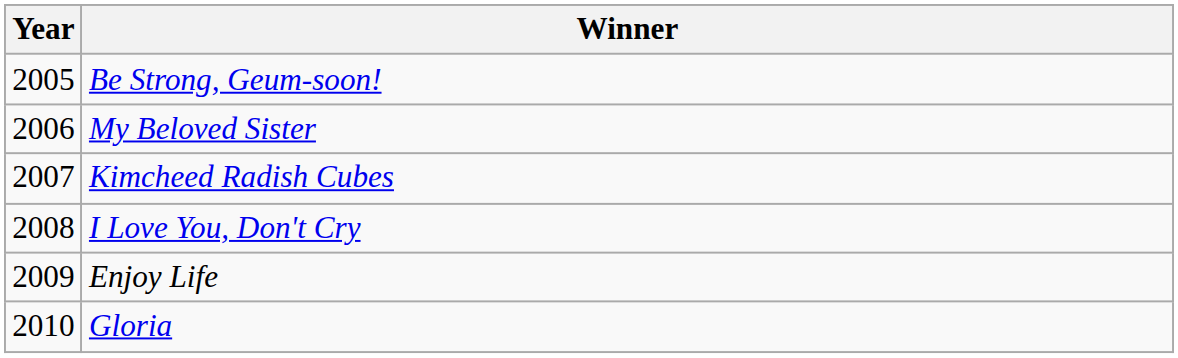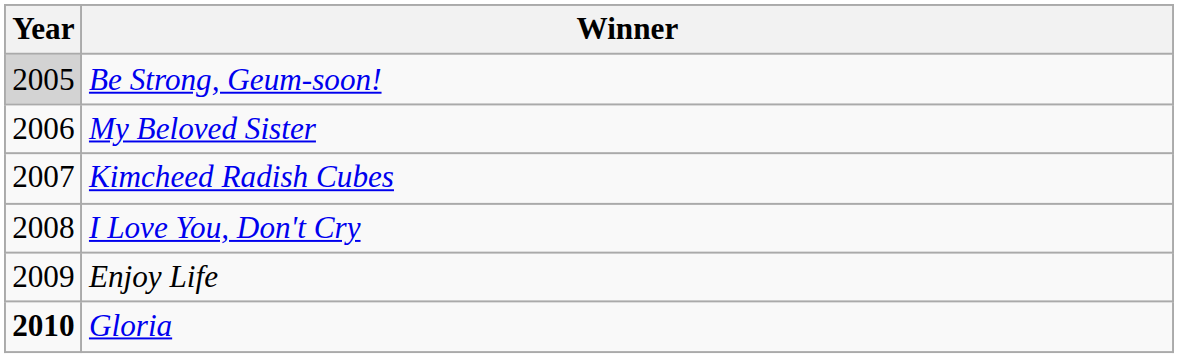Be Strong, Geum-soon! | Year: no background -> lightgrey background
Gloria | Year: normal -> bold
